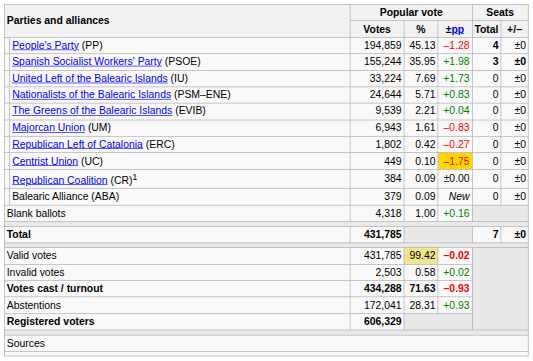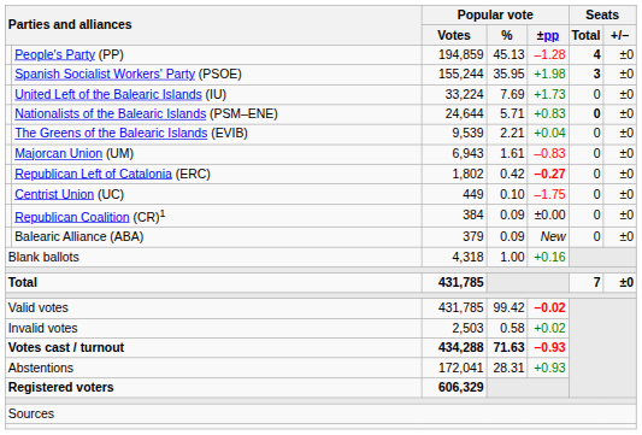Spanish Socialist Workers' Party (PSOE) | Seats / +/−: bold -> normal
Nationalists of the Balearic Islands (PSM–ENE) | Seats / Total: normal -> bold
Republican Left of Catalonia (ERC) | Popular vote / ±pp: normal -> bold
Centrist Union (UC) | Popular vote / ±pp: gold background -> no background
Valid votes | Popular vote / %: khaki background -> no background
